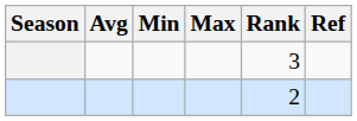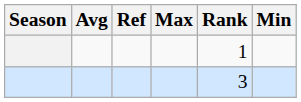columns swapped: Min <-> Ref
row 2 | Rank: 3 -> 1
row 3 | Rank: 2 -> 3
